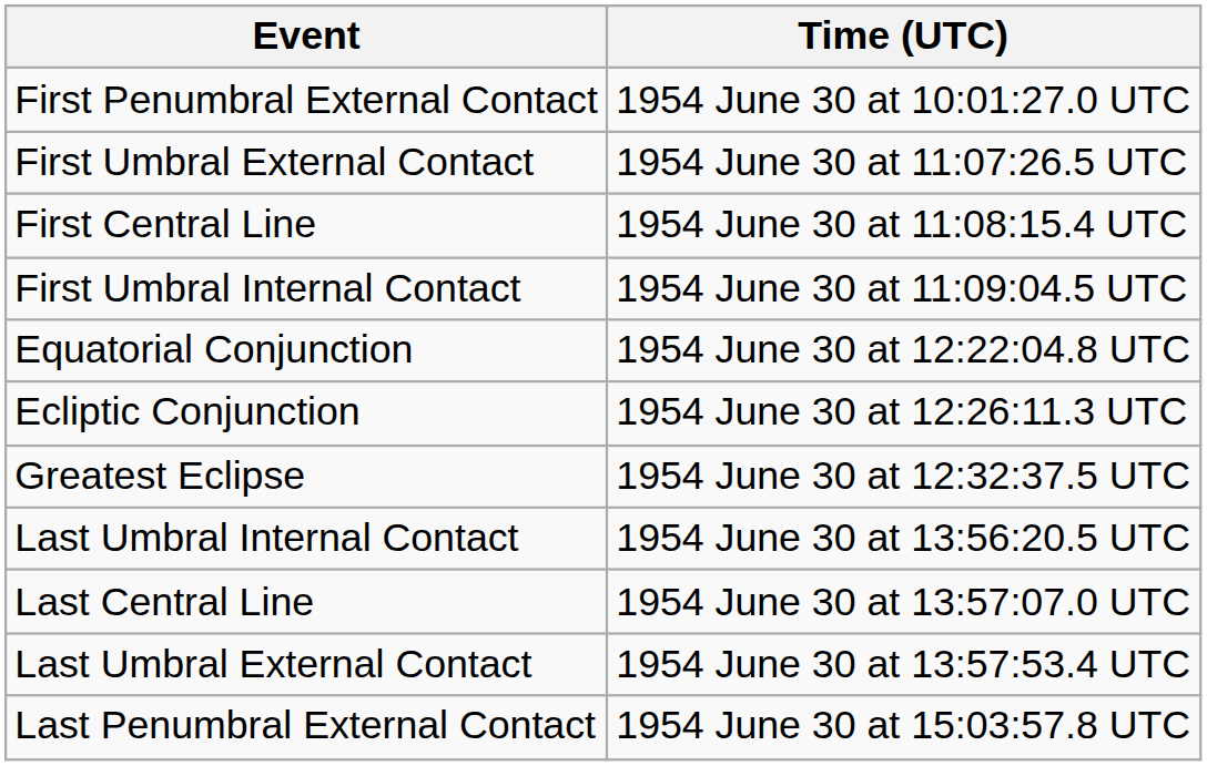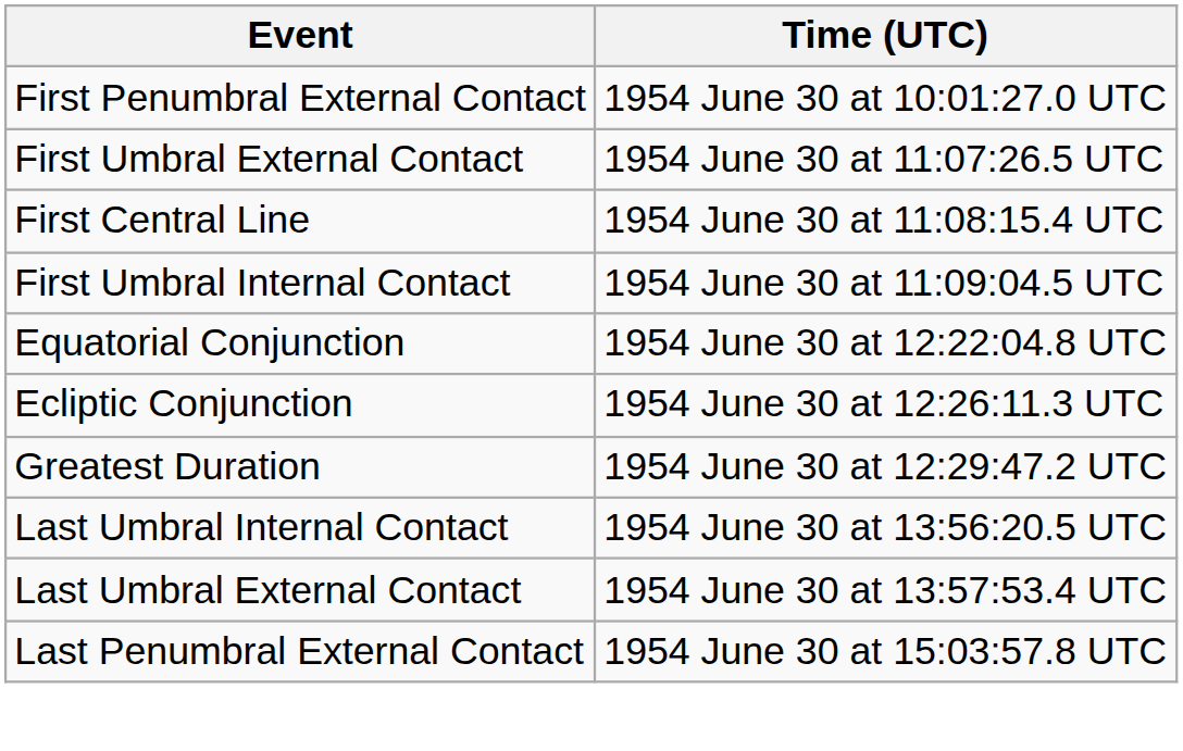+ row: Greatest Duration | 1954 June 30 at 12:29:47.2 UTC
- row: Greatest Eclipse | 1954 June 30 at 12:32:37.5 UTC
- row: Last Central Line | 1954 June 30 at 13:57:07.0 UTC
